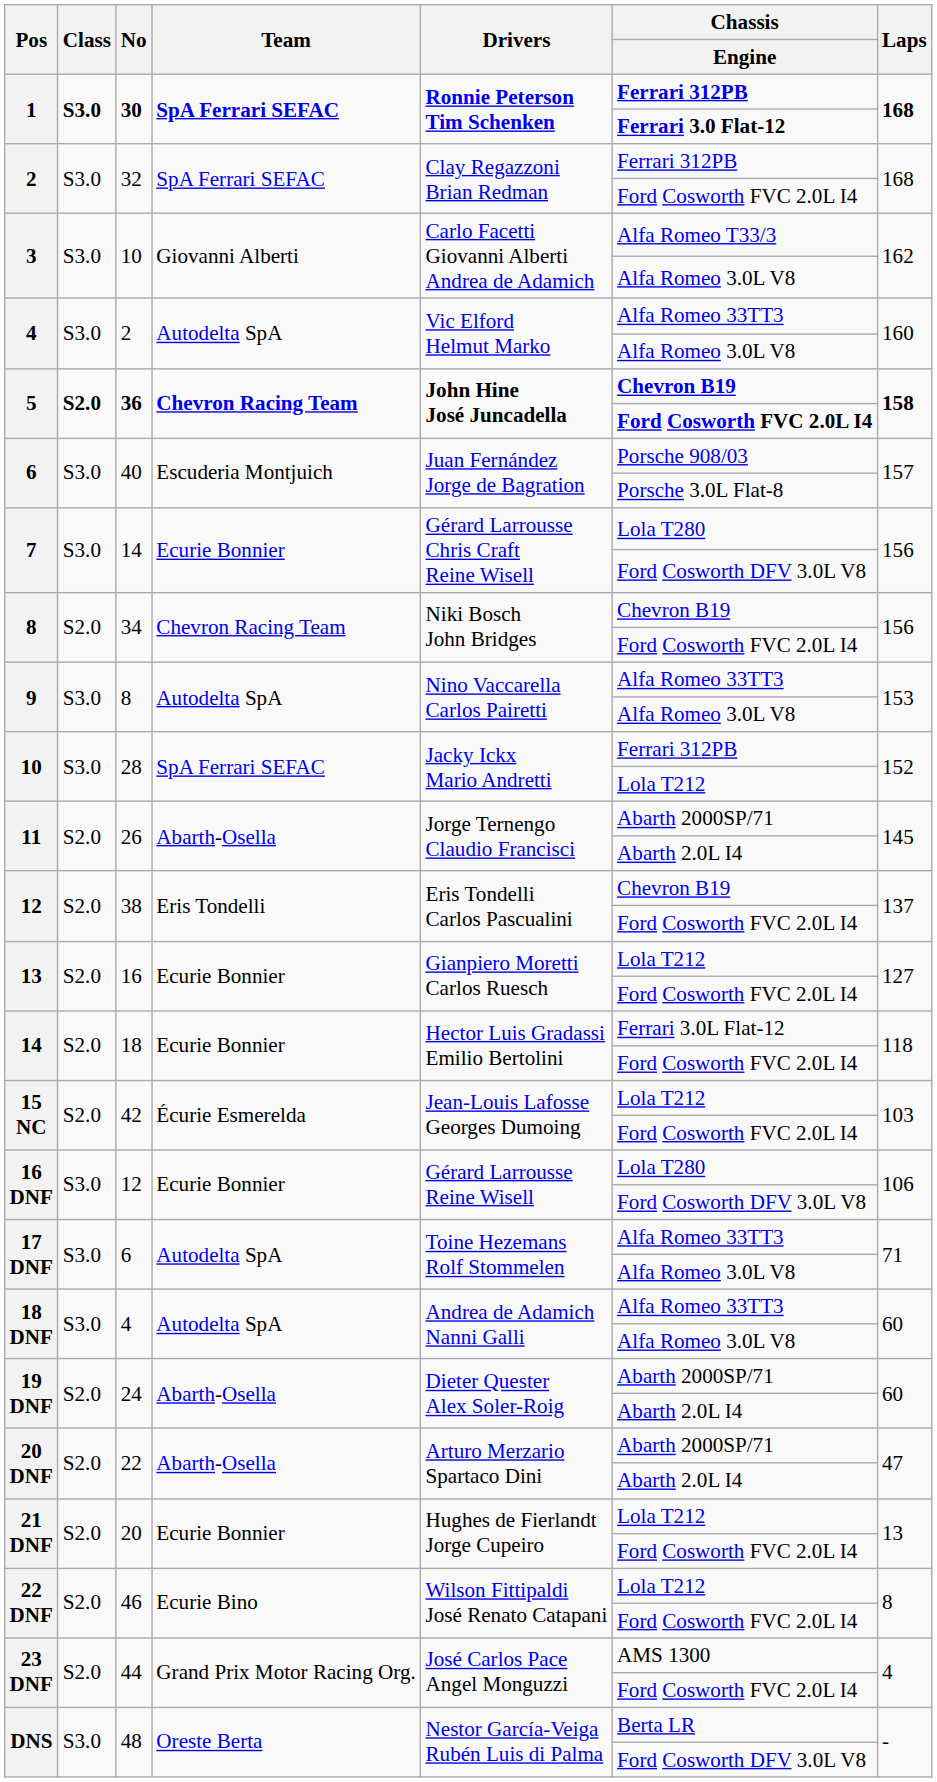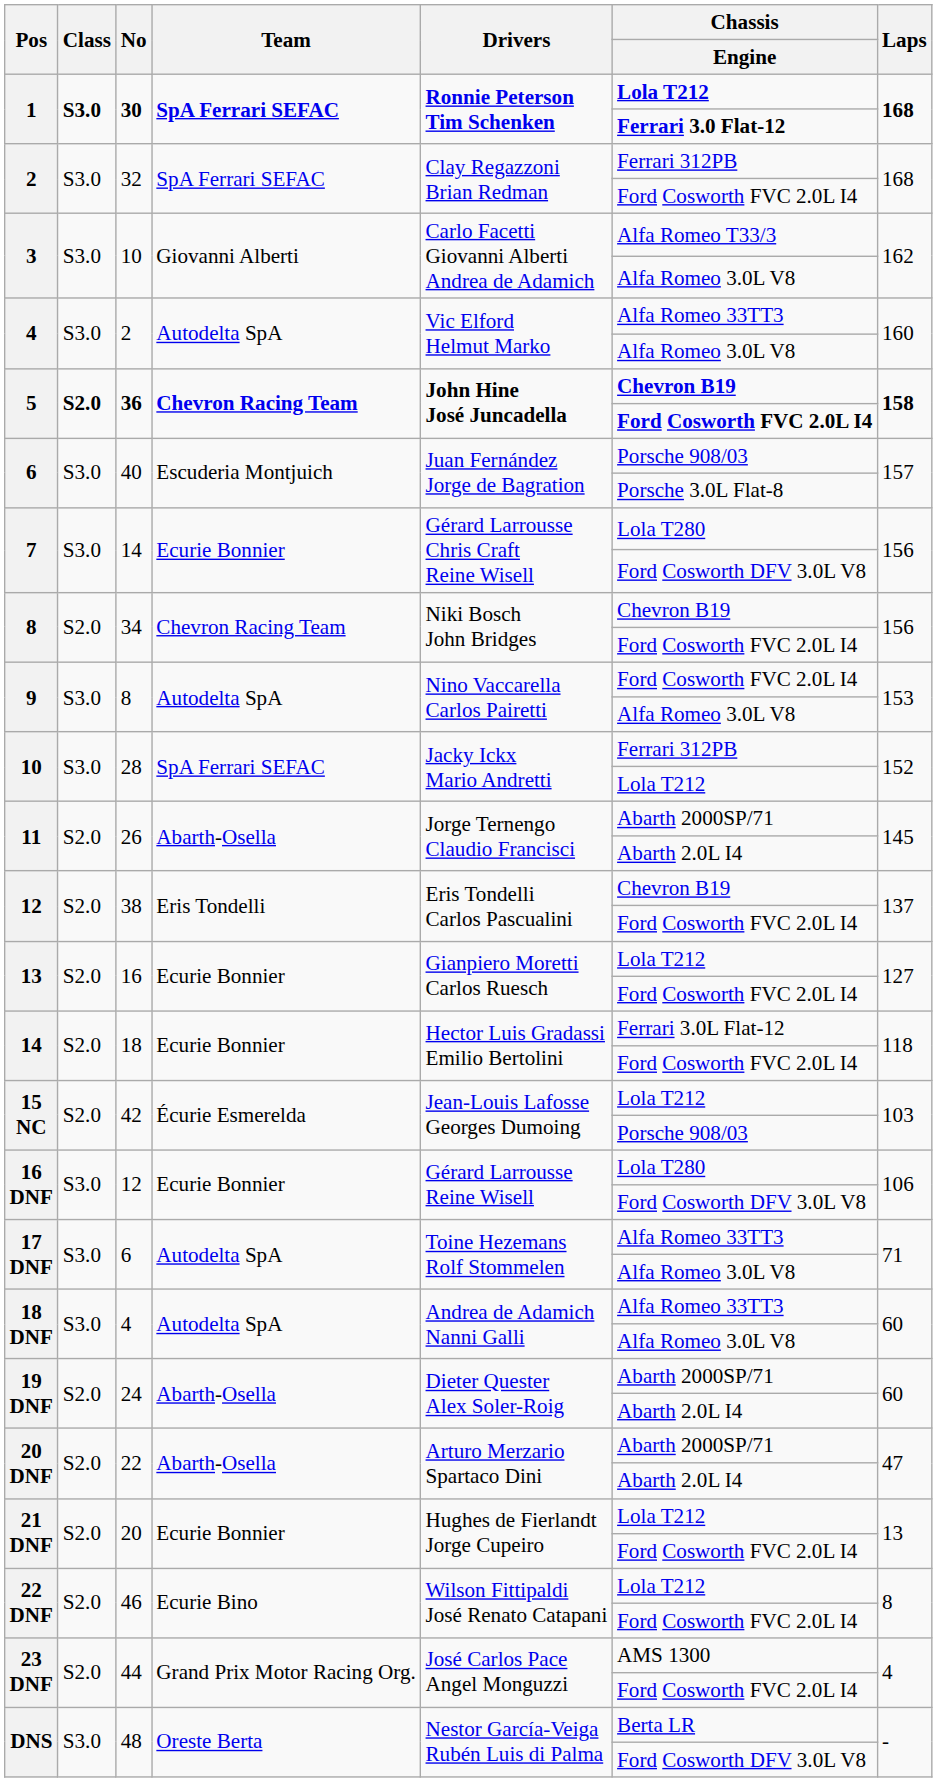row 3 | Chassis / Engine: Ferrari 312PB -> Lola T212
row 19 | Chassis / Engine: Alfa Romeo 33TT3 -> Ford Cosworth FVC 2.0L I4
row 32 | Chassis / Engine: Ford Cosworth FVC 2.0L I4 -> Porsche 908/03
